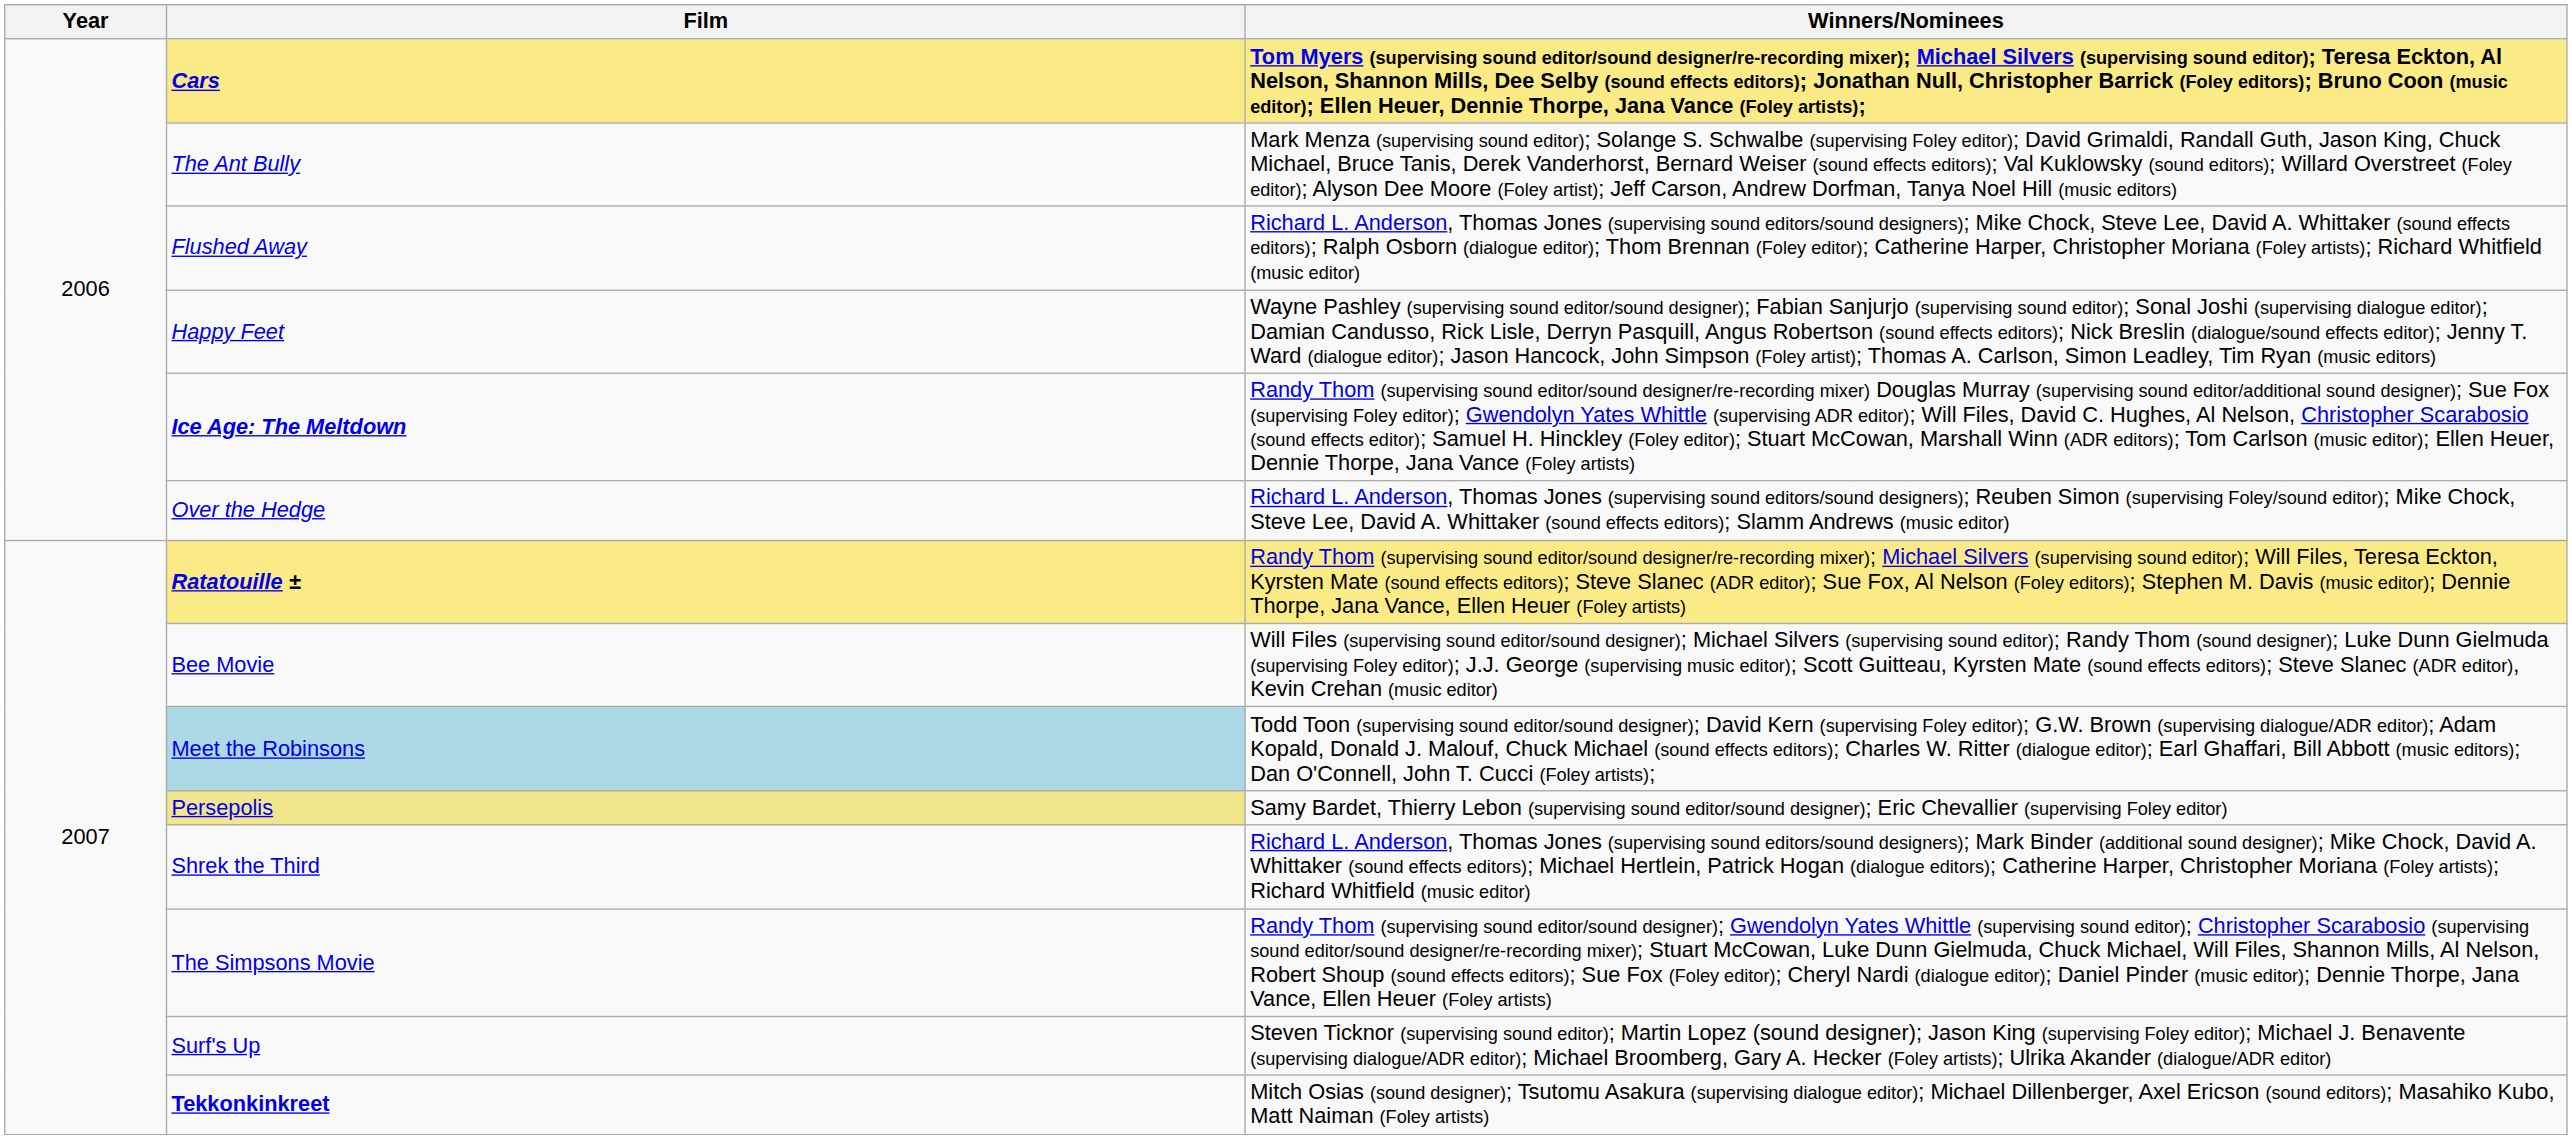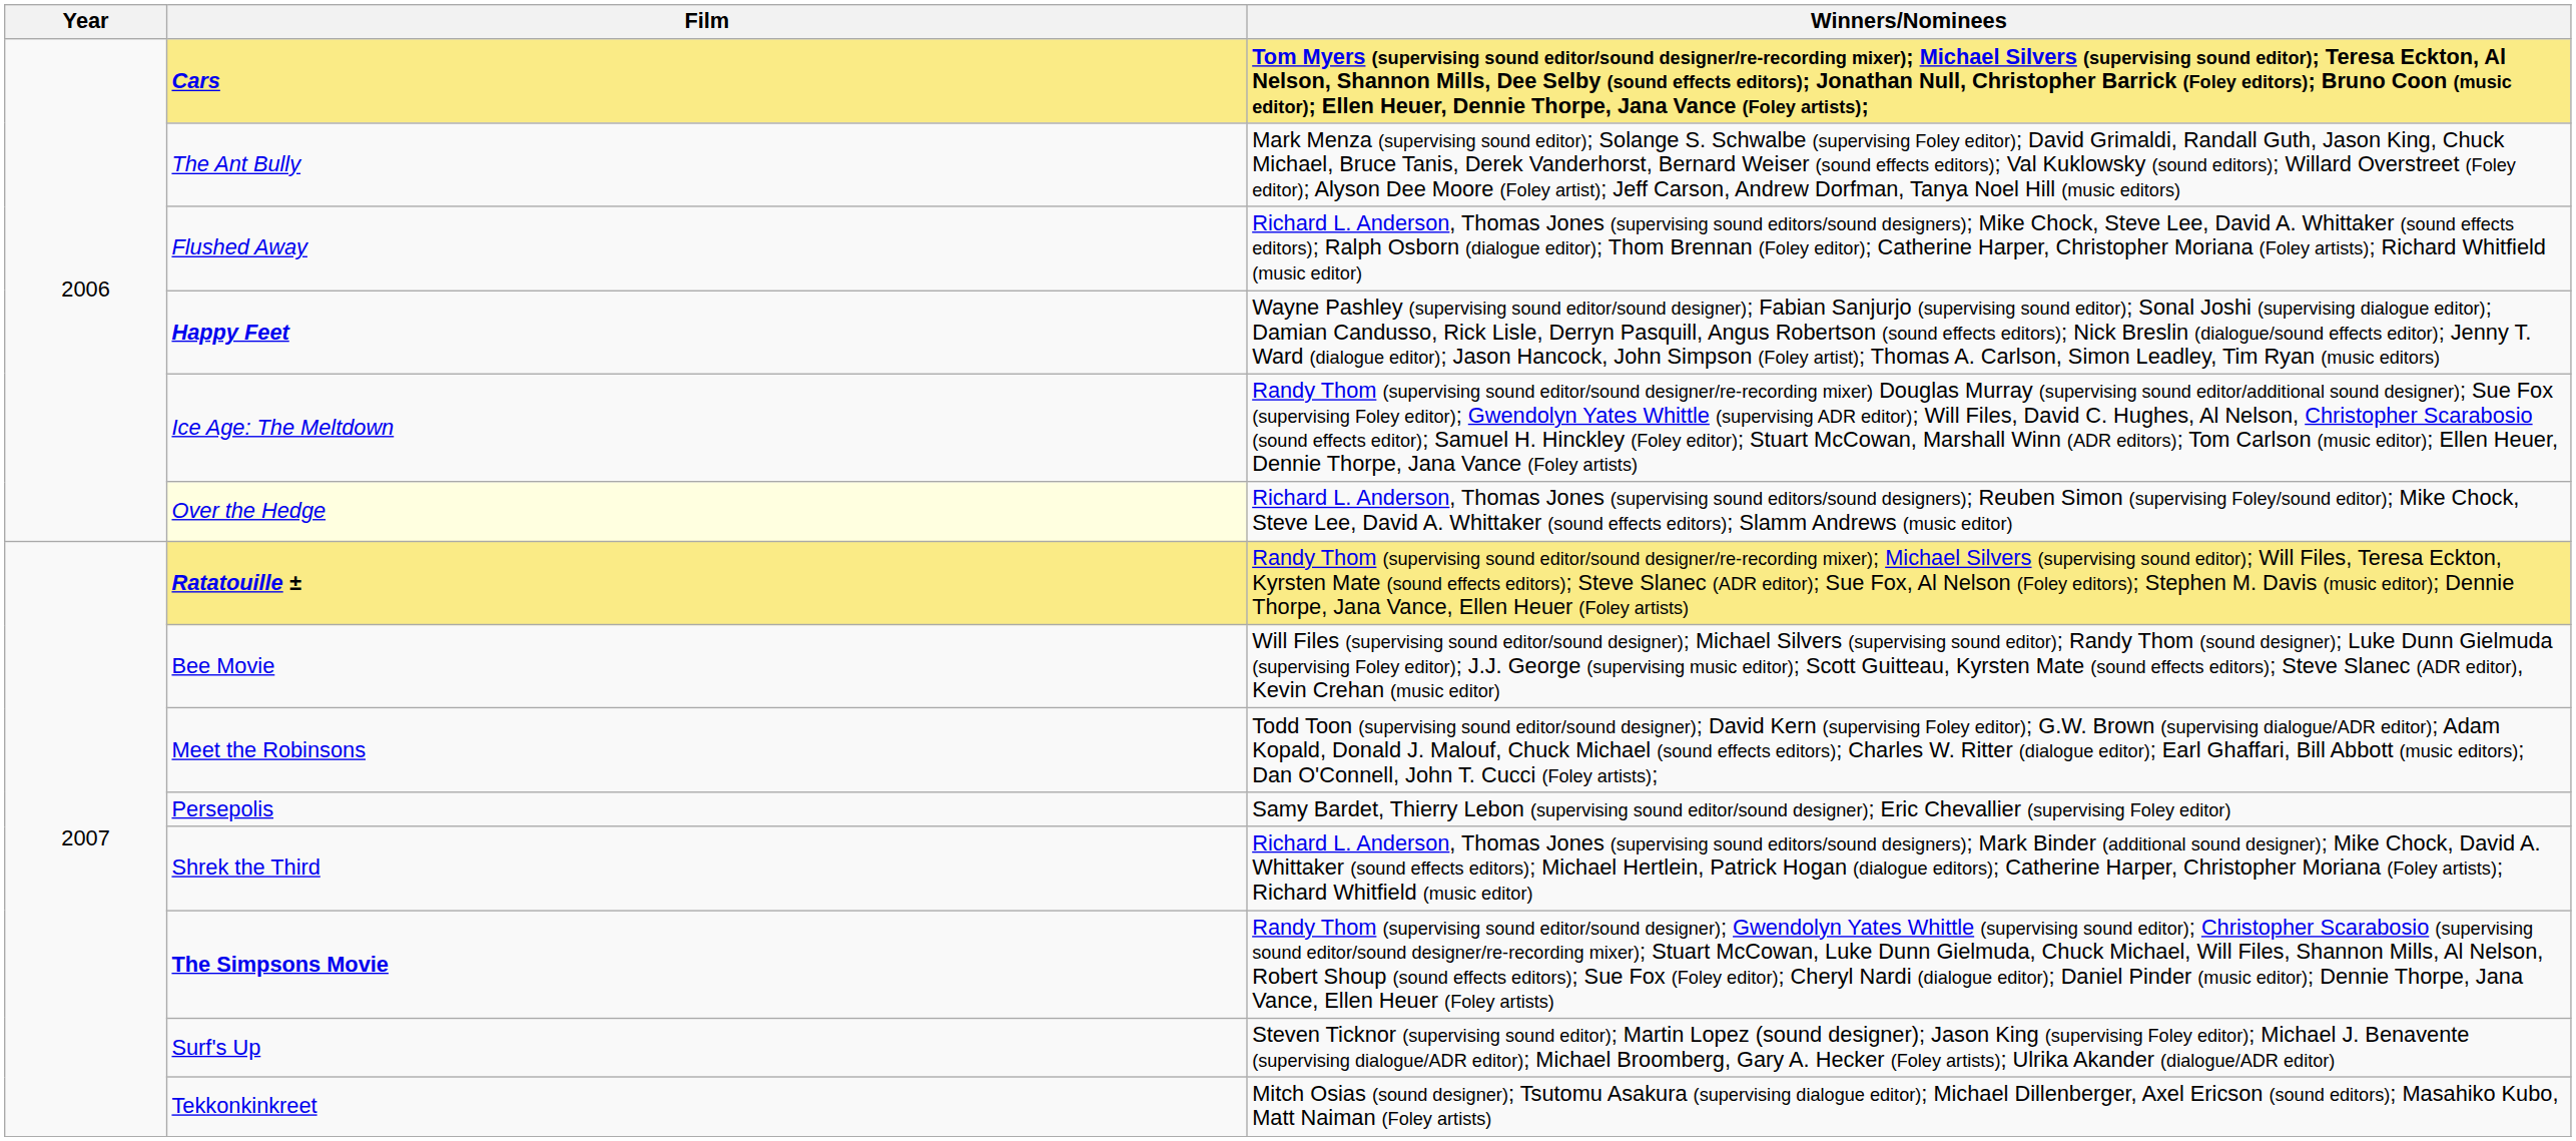Happy Feet | Film: normal -> bold
Ice Age: The Meltdown | Film: bold -> normal
Over the Hedge | Film: no background -> lightyellow background
Meet the Robinsons | Film: lightblue background -> no background
Persepolis | Film: khaki background -> no background
The Simpsons Movie | Film: normal -> bold
Tekkonkinkreet | Film: bold -> normal
